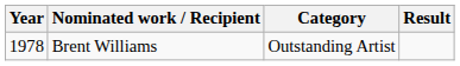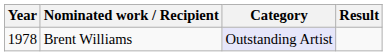Brent Williams | Category: no background -> lavender background
